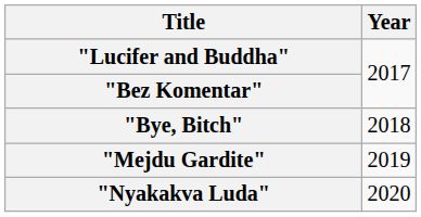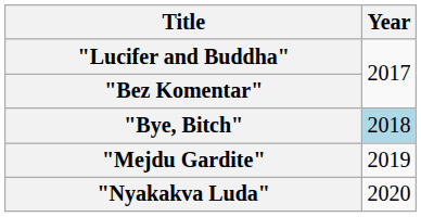"Bye, Bitch" | Year: no background -> lightblue background
